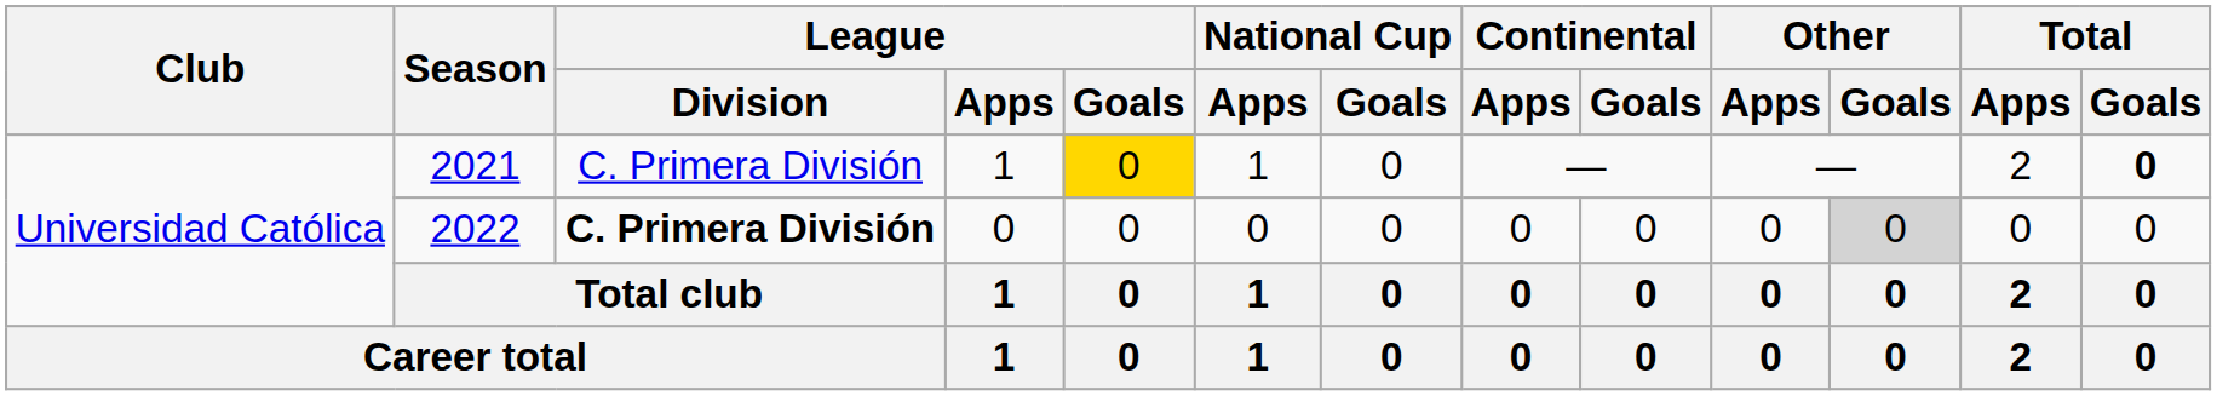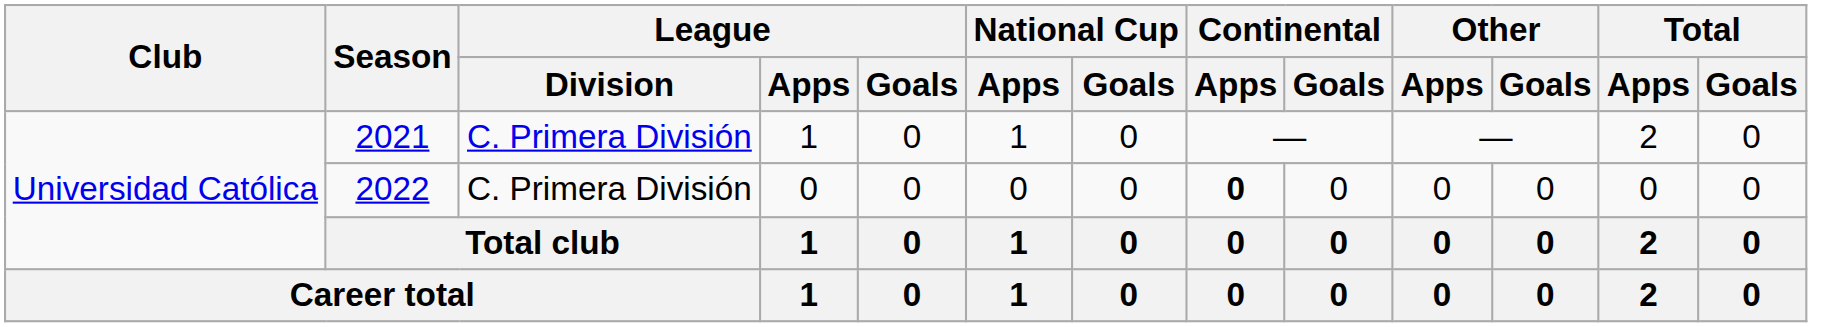2021 | League / Goals: gold background -> no background
2021 | Total / Goals: bold -> normal
2022 | League / Division: bold -> normal
2022 | Continental / Apps: normal -> bold
2022 | Other / Goals: lightgrey background -> no background
